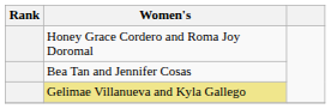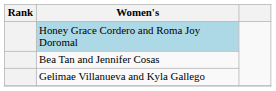Honey Grace Cordero and Roma Joy Doromal | Women's: no background -> lightblue background
Gelimae Villanueva and Kyla Gallego | Women's: khaki background -> no background
